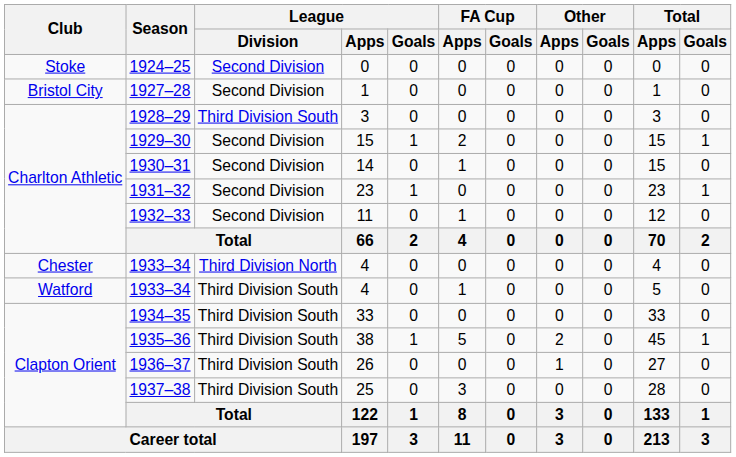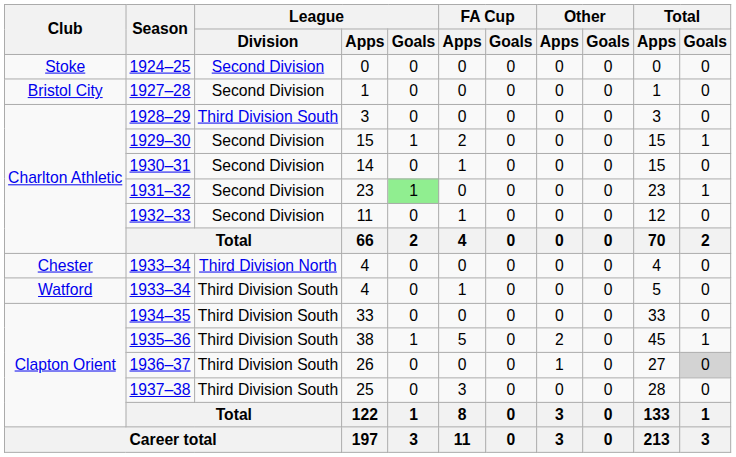1931–32 | League / Goals: no background -> lightgreen background
1936–37 | Total / Goals: no background -> lightgrey background
